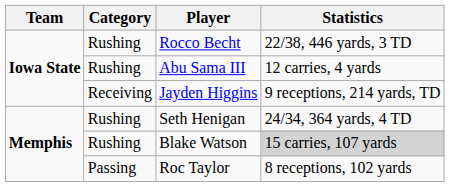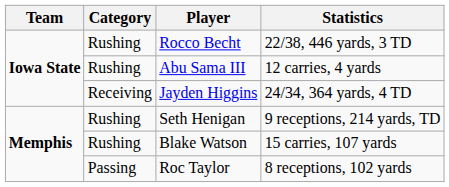Jayden Higgins | Statistics: 9 receptions, 214 yards, TD -> 24/34, 364 yards, 4 TD
Seth Henigan | Statistics: 24/34, 364 yards, 4 TD -> 9 receptions, 214 yards, TD
Blake Watson | Statistics: lightgrey background -> no background
